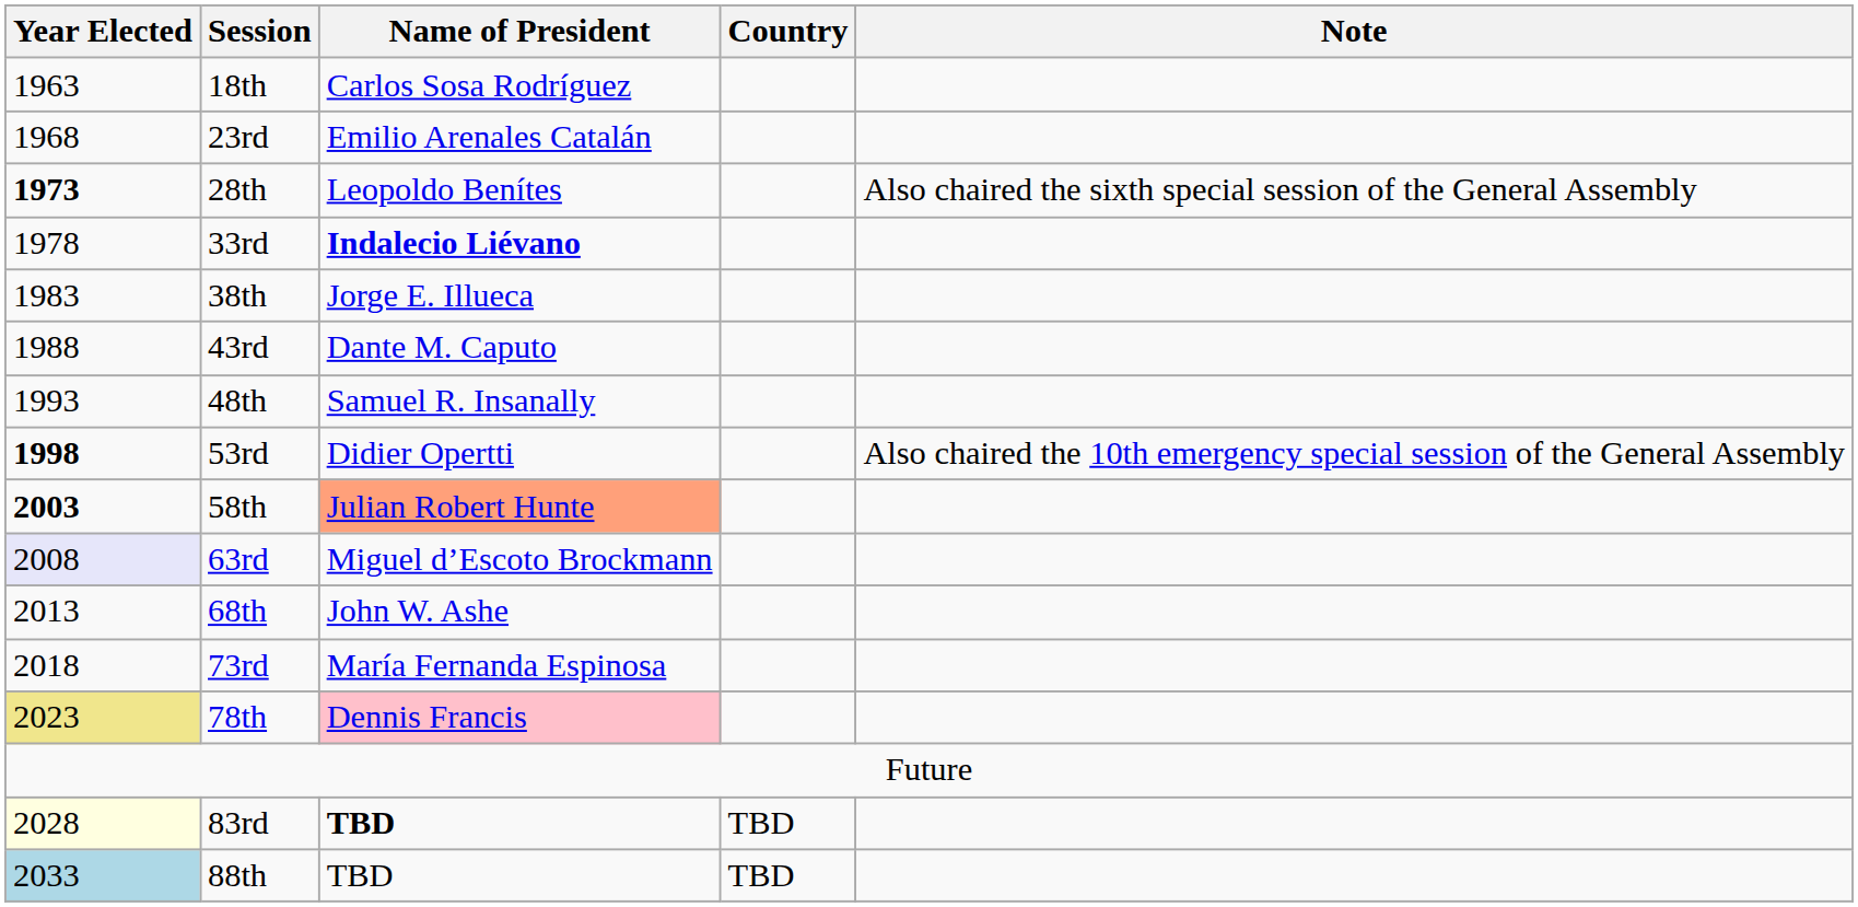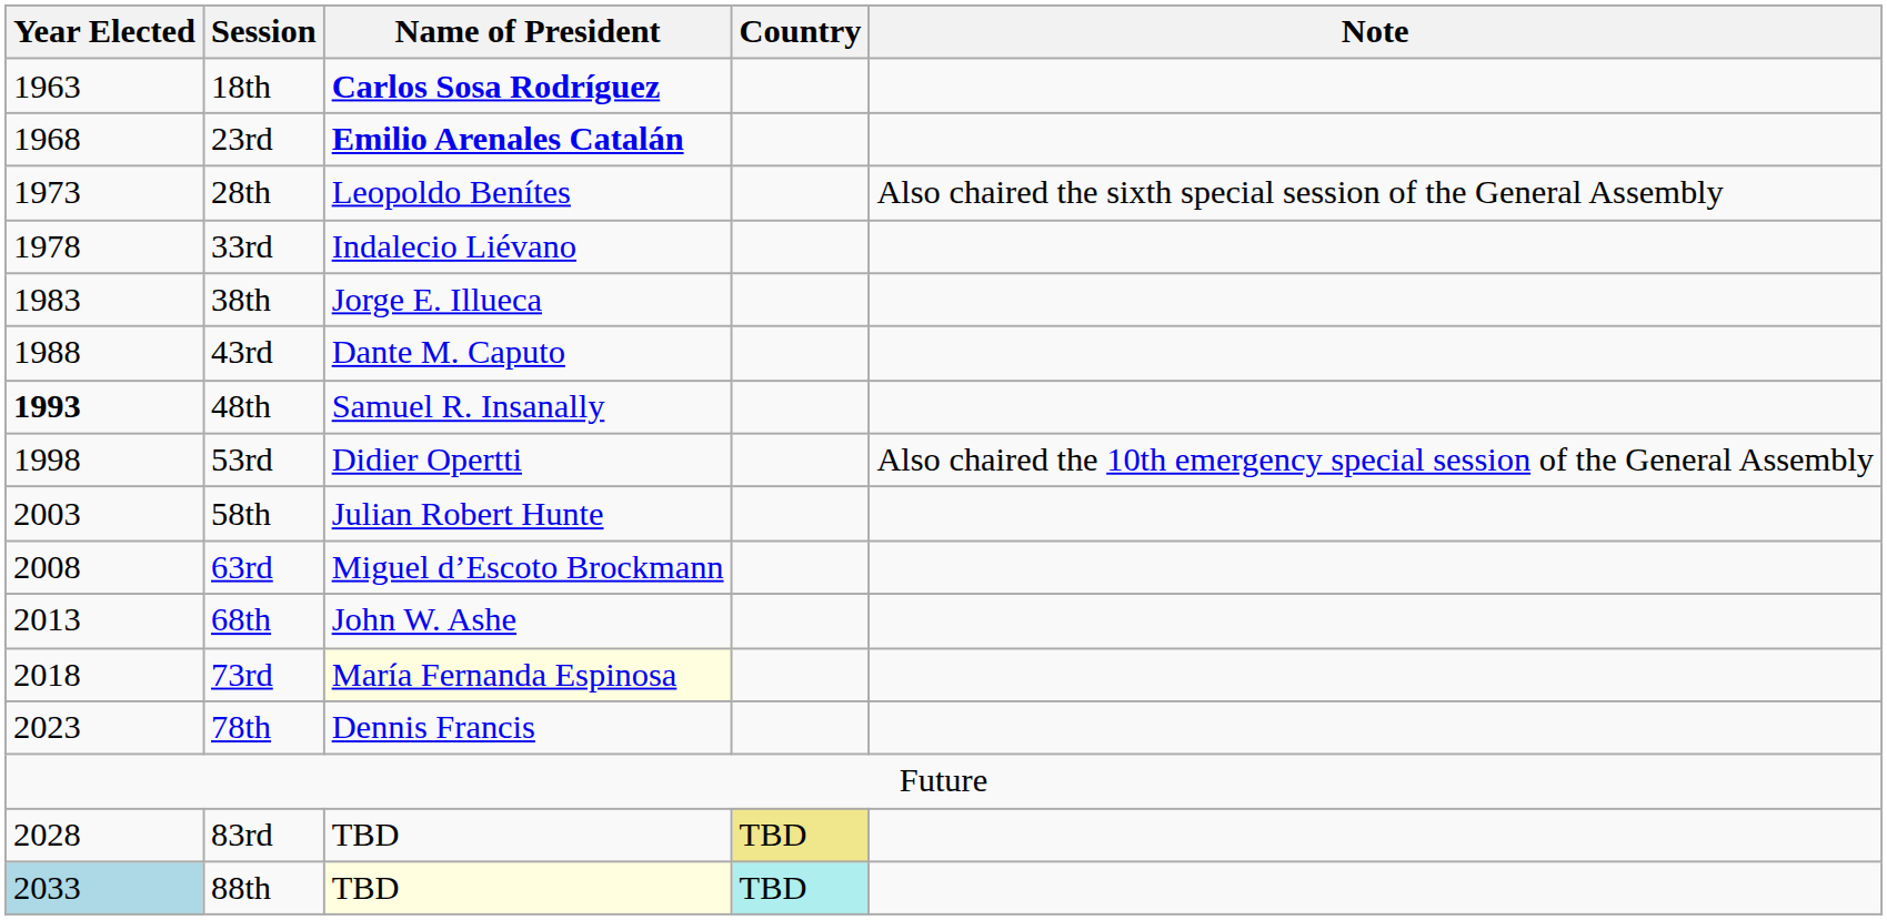18th | Name of President: normal -> bold
23rd | Name of President: normal -> bold
28th | Year Elected: bold -> normal
33rd | Name of President: bold -> normal
48th | Year Elected: normal -> bold
53rd | Year Elected: bold -> normal
58th | Year Elected: bold -> normal
58th | Name of President: lightsalmon background -> no background
63rd | Year Elected: lavender background -> no background
73rd | Name of President: no background -> lightyellow background
78th | Year Elected: khaki background -> no background
78th | Name of President: pink background -> no background
83rd | Year Elected: lightyellow background -> no background
83rd | Name of President: bold -> normal
83rd | Country: no background -> khaki background
88th | Name of President: no background -> lightyellow background
88th | Country: no background -> paleturquoise background
